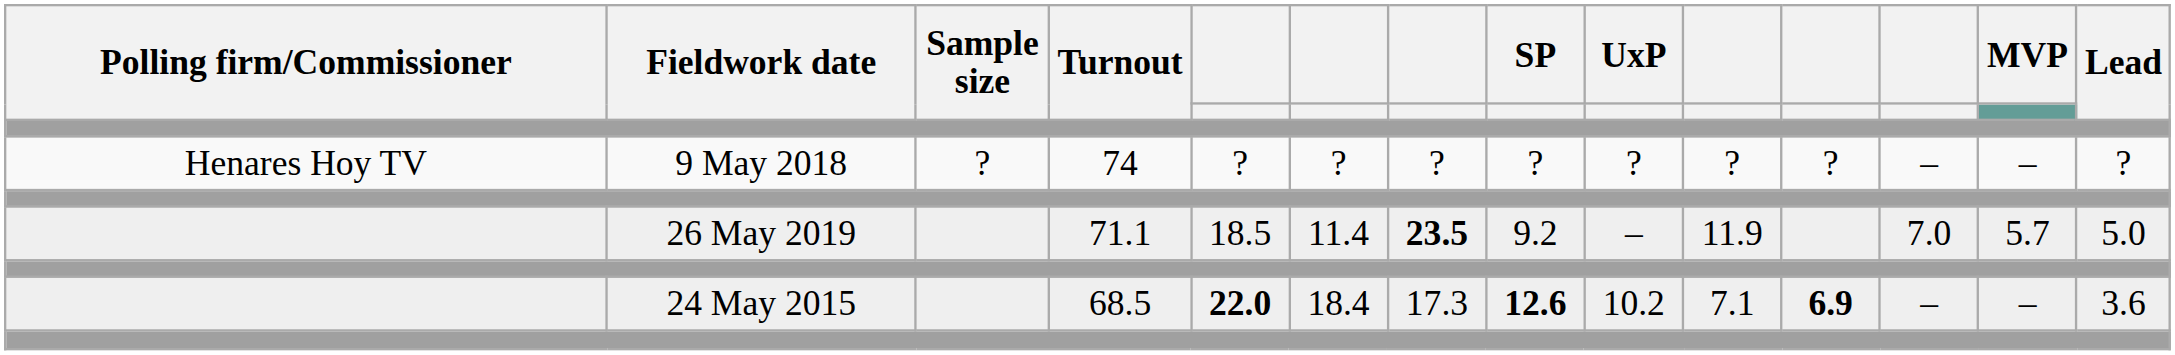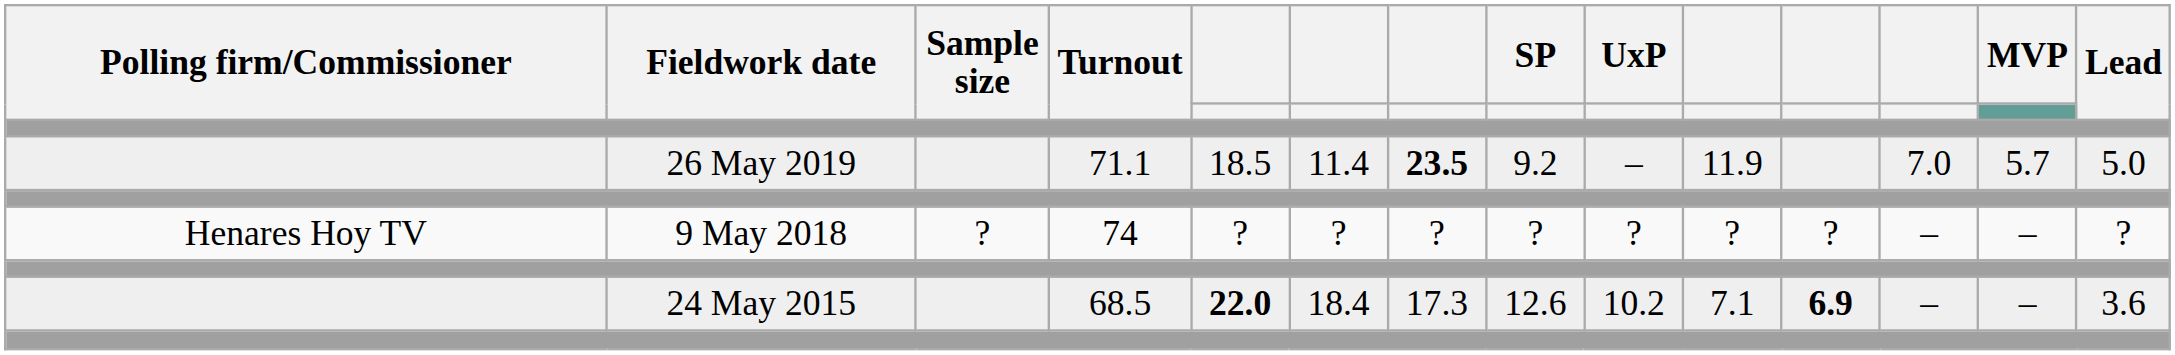rows swapped: 26 May 2019 <-> 9 May 2018
24 May 2015 | SP: bold -> normal
